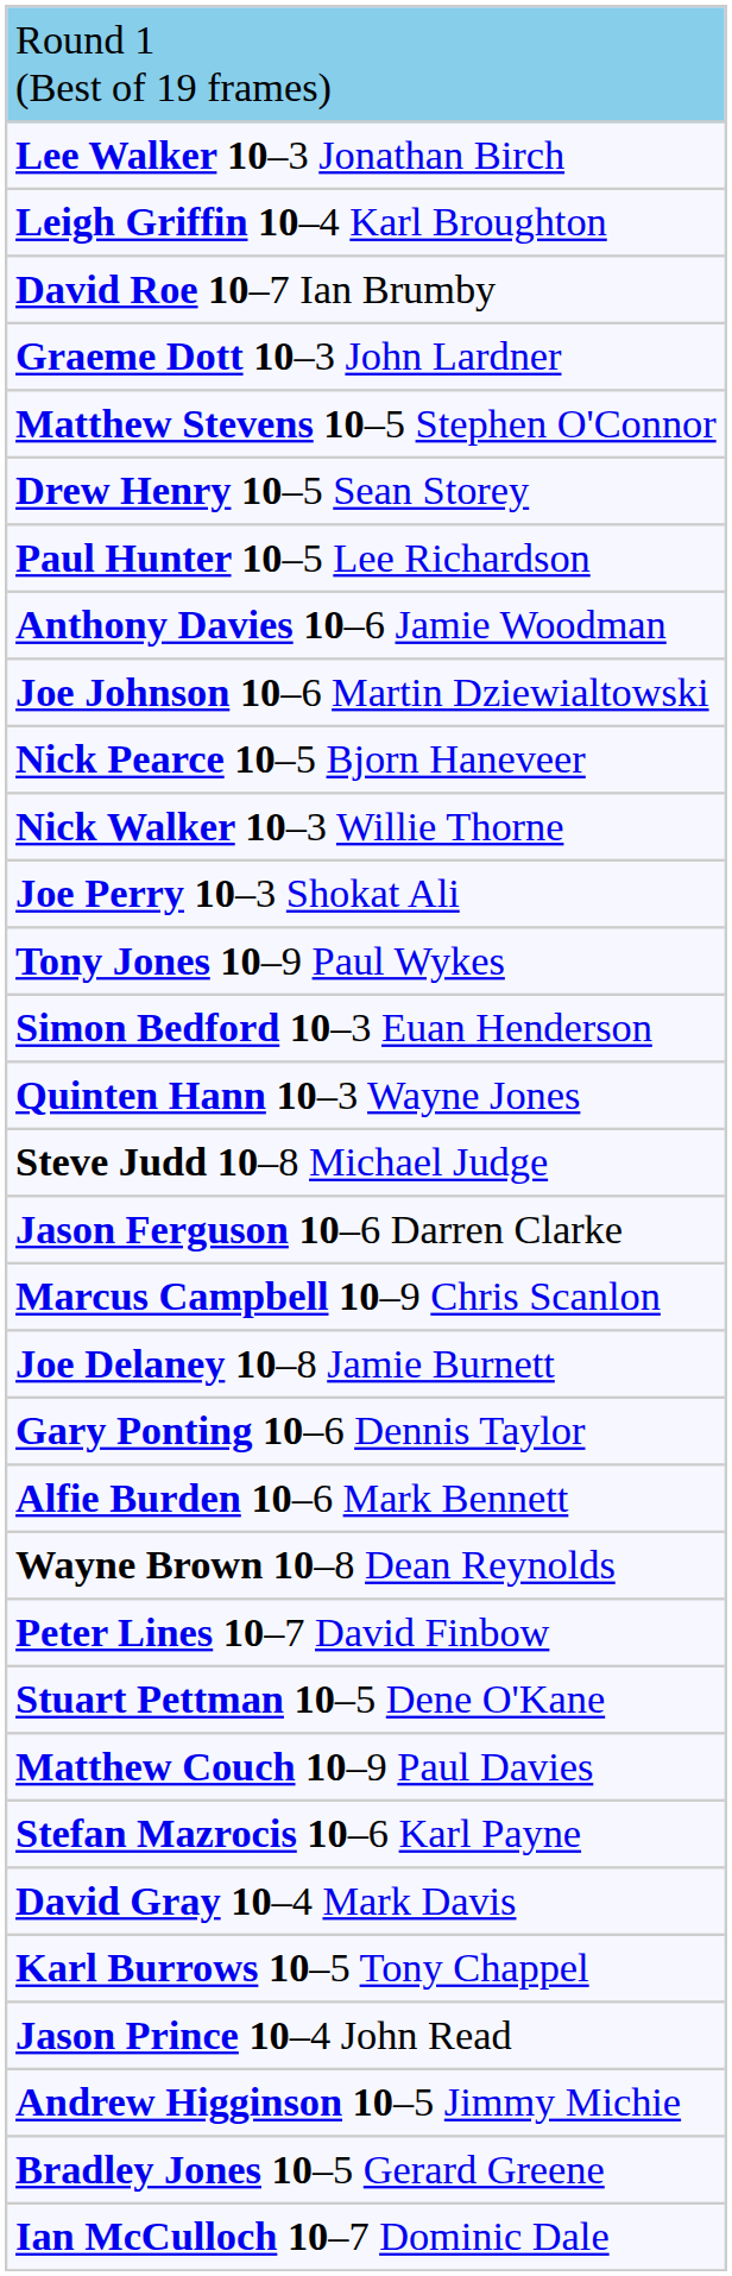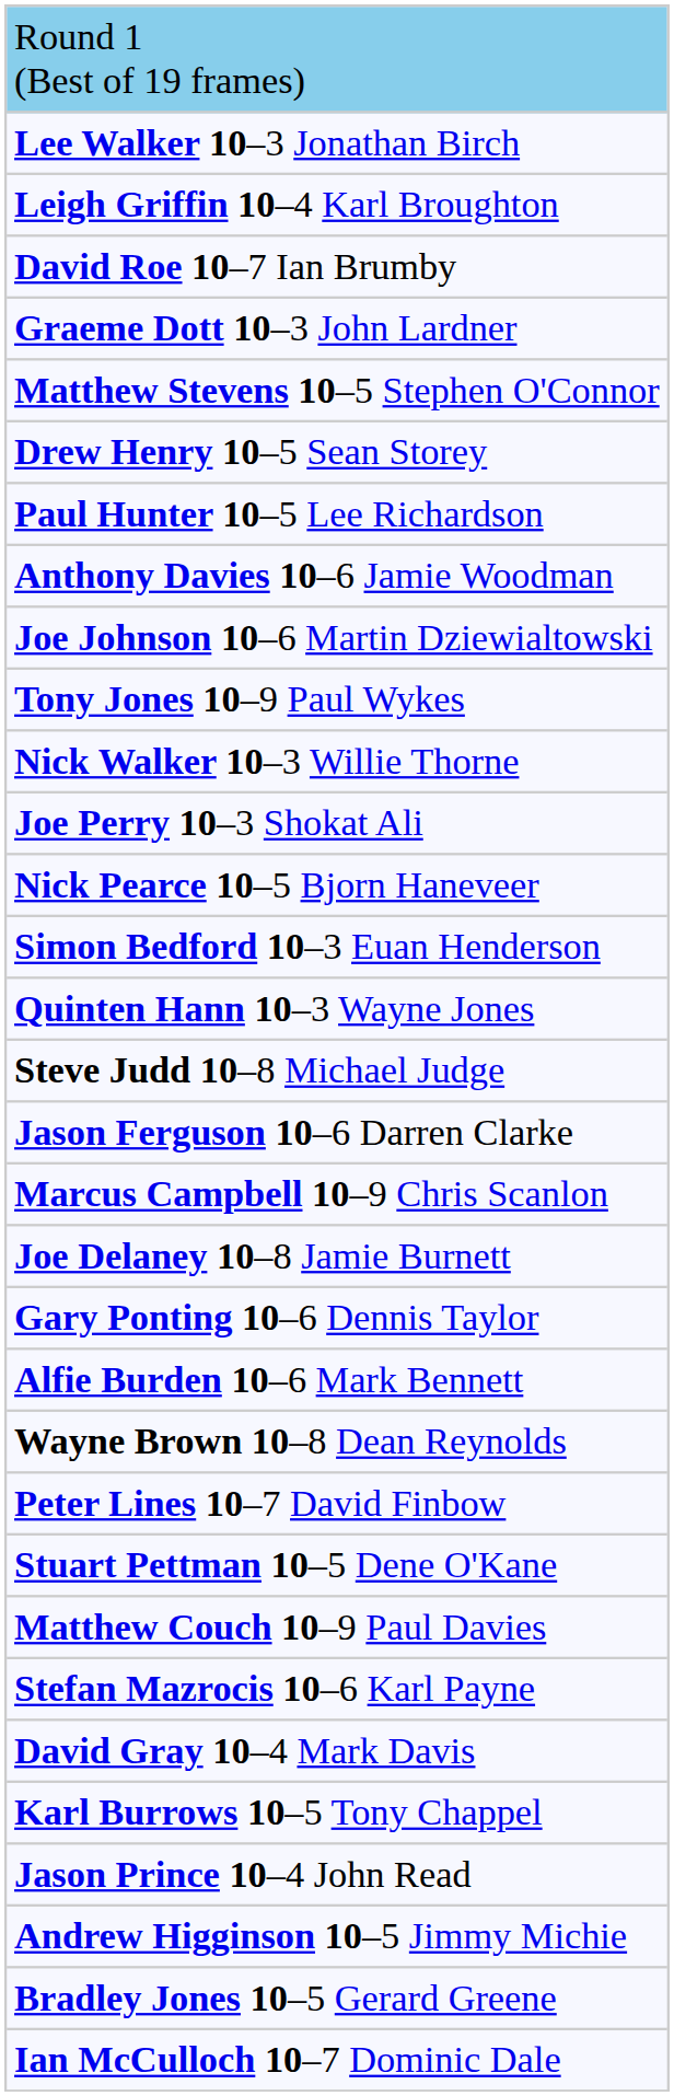row 11 | column 1: Nick Pearce 10–5 Bjorn Haneveer -> Tony Jones 10–9 Paul Wykes
row 14 | column 1: Tony Jones 10–9 Paul Wykes -> Nick Pearce 10–5 Bjorn Haneveer
